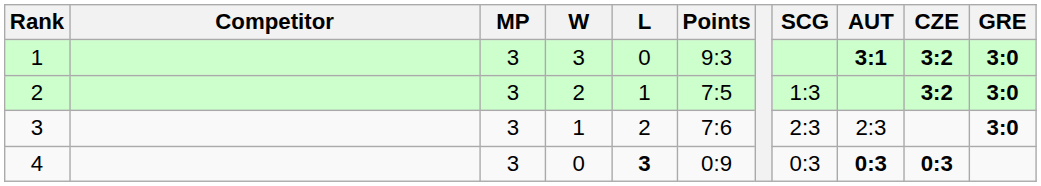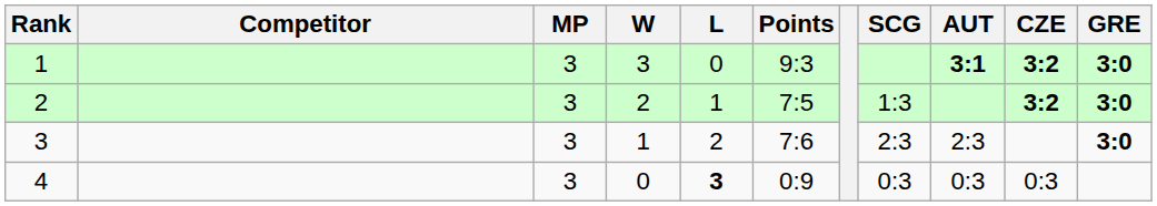4 | AUT: bold -> normal
4 | CZE: bold -> normal
